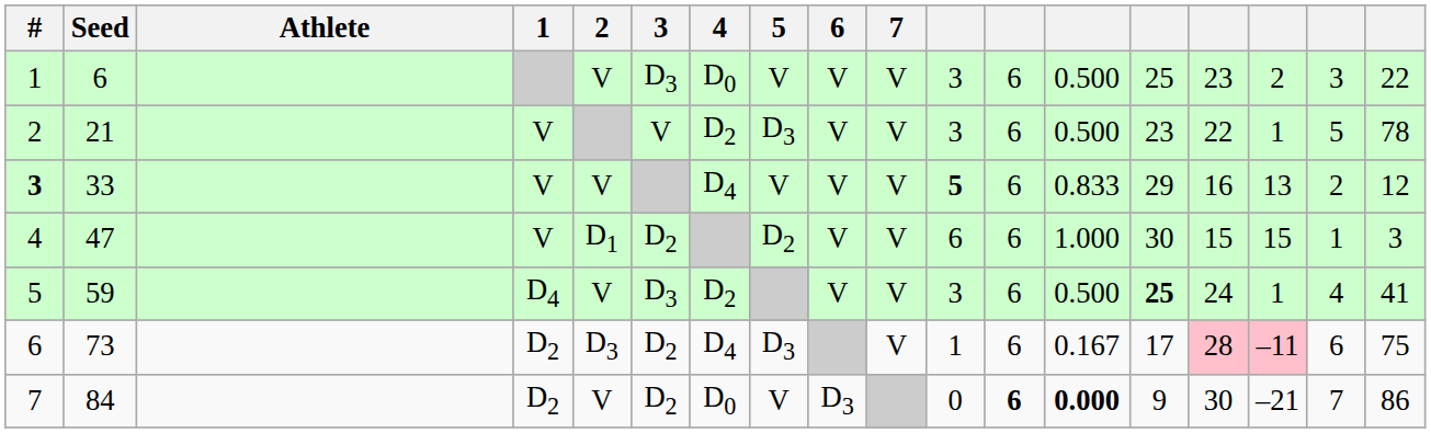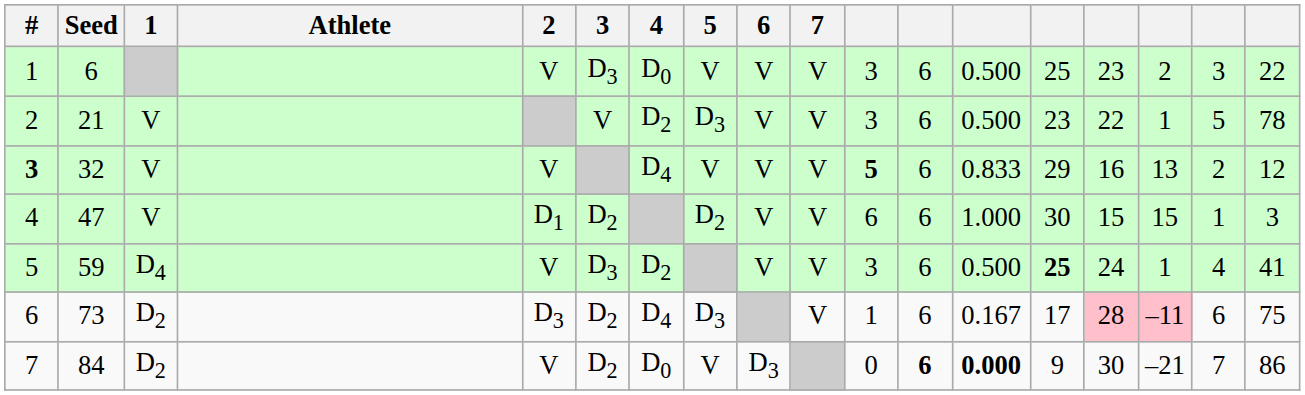columns swapped: Athlete <-> 1
row 4 | Seed: 33 -> 32
